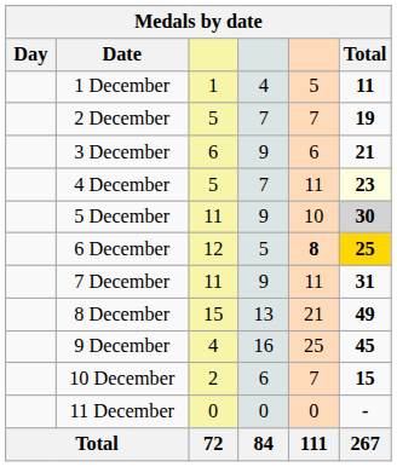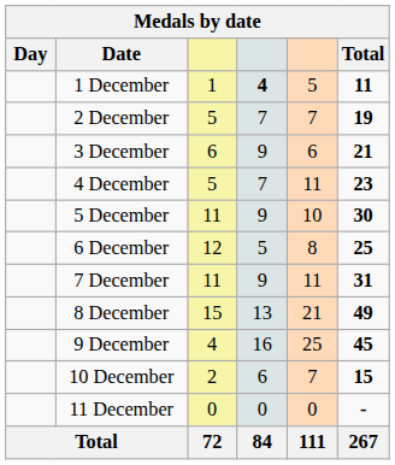1 December | column 4: normal -> bold
4 December | Total: lightyellow background -> no background
5 December | Total: lightgrey background -> no background
6 December | column 5: bold -> normal
6 December | Total: gold background -> no background
